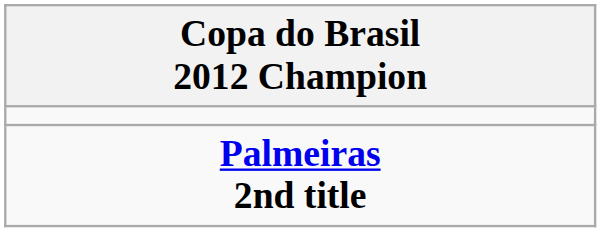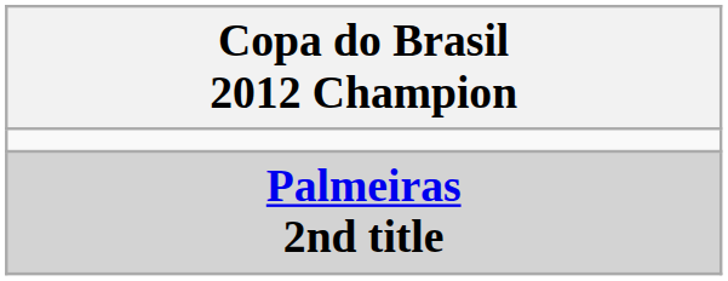row 3 | column 1: no background -> lightgrey background
